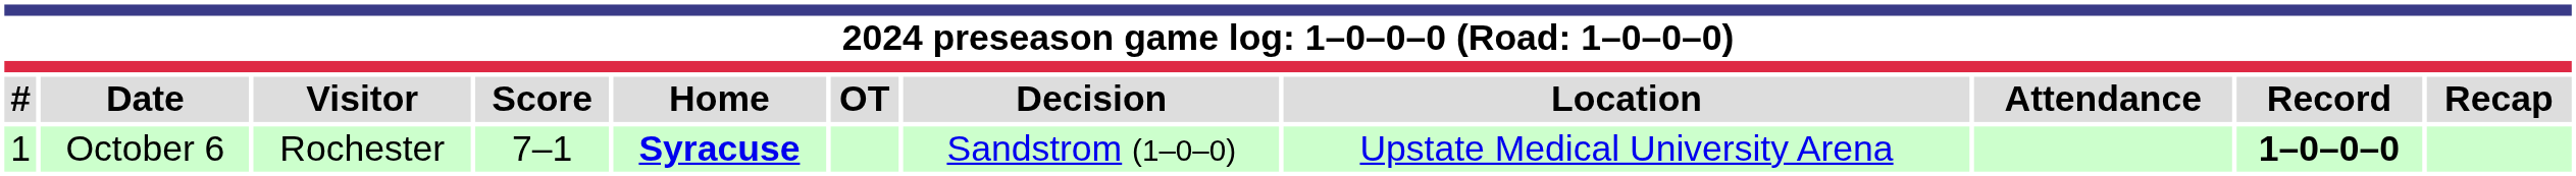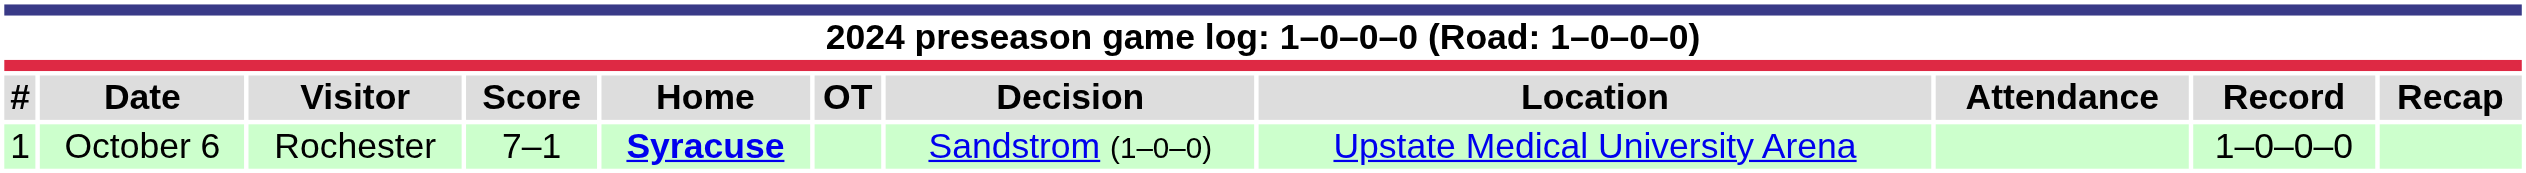October 6 | Record: bold -> normal
